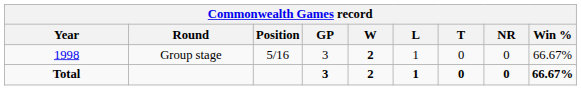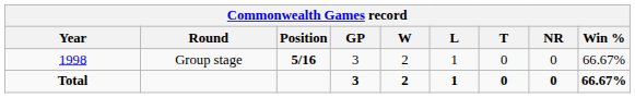1998 | Position: normal -> bold
1998 | W: bold -> normal
